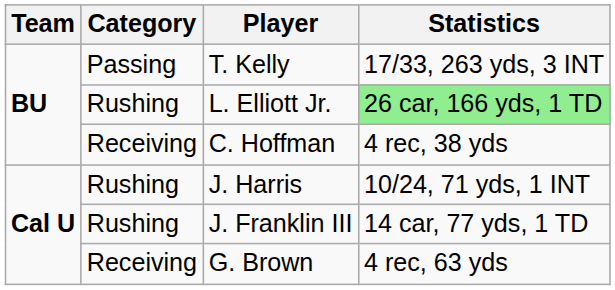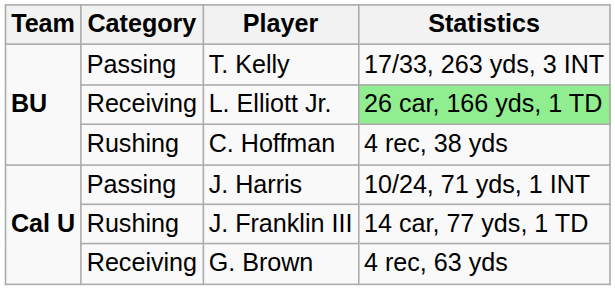L. Elliott Jr. | Category: Rushing -> Receiving
C. Hoffman | Category: Receiving -> Rushing
J. Harris | Category: Rushing -> Passing
